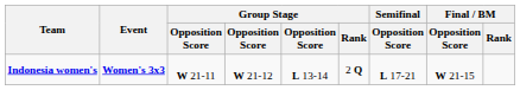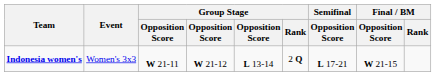Indonesia women's | Event: bold -> normal
